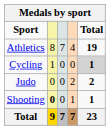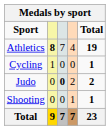Athletics | column 2: normal -> bold
Cycling | Total: lightgrey background -> no background
Judo | column 3: normal -> bold
Shooting | column 2: bold -> normal
